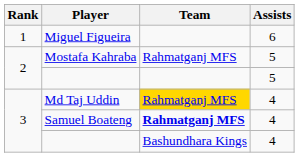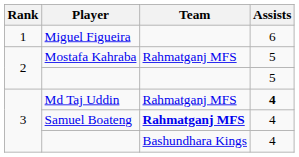Md Taj Uddin | Team: gold background -> no background
Md Taj Uddin | Assists: normal -> bold
